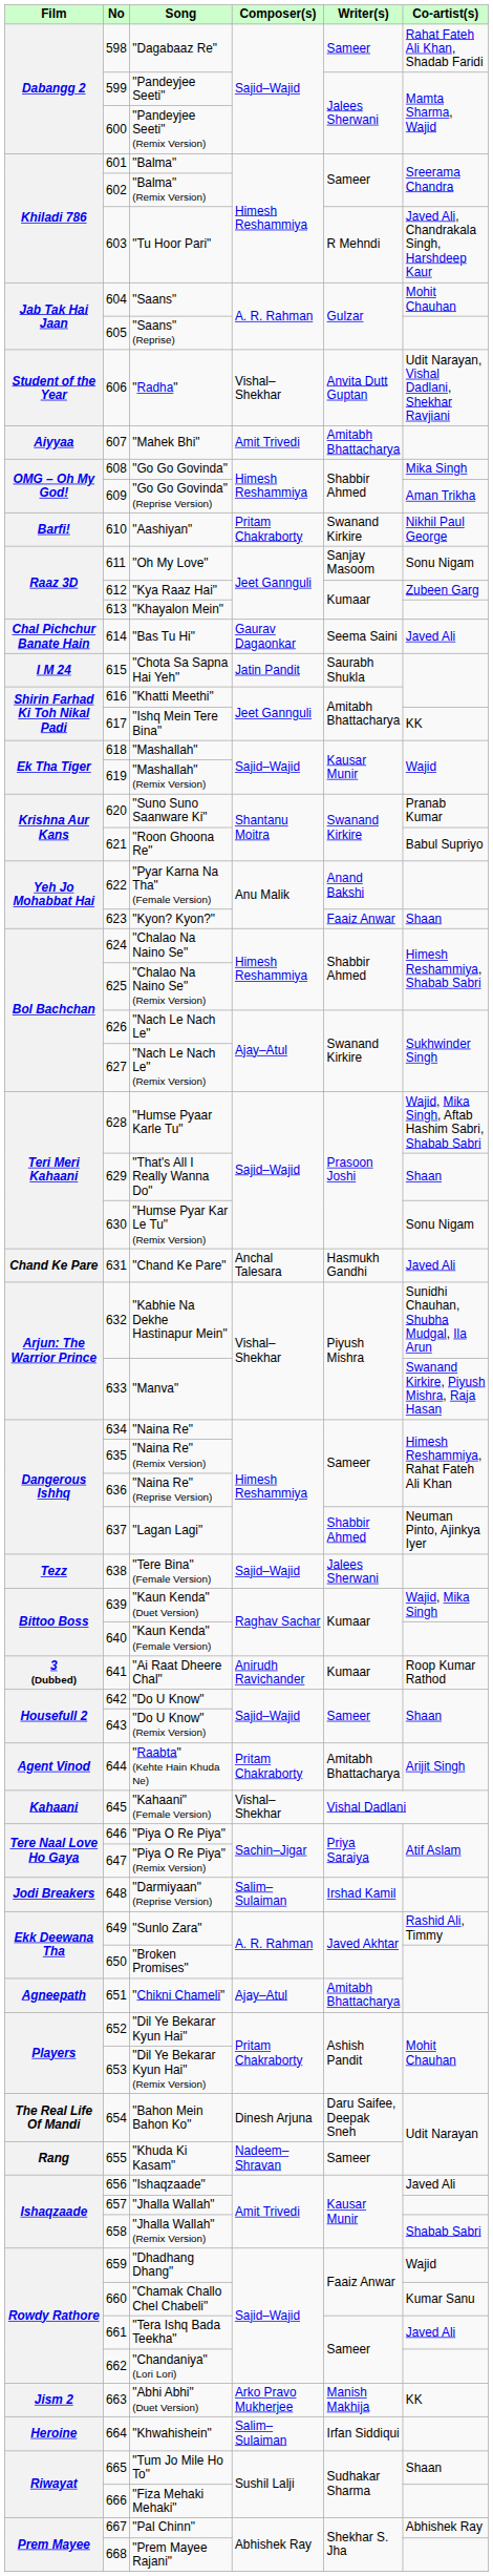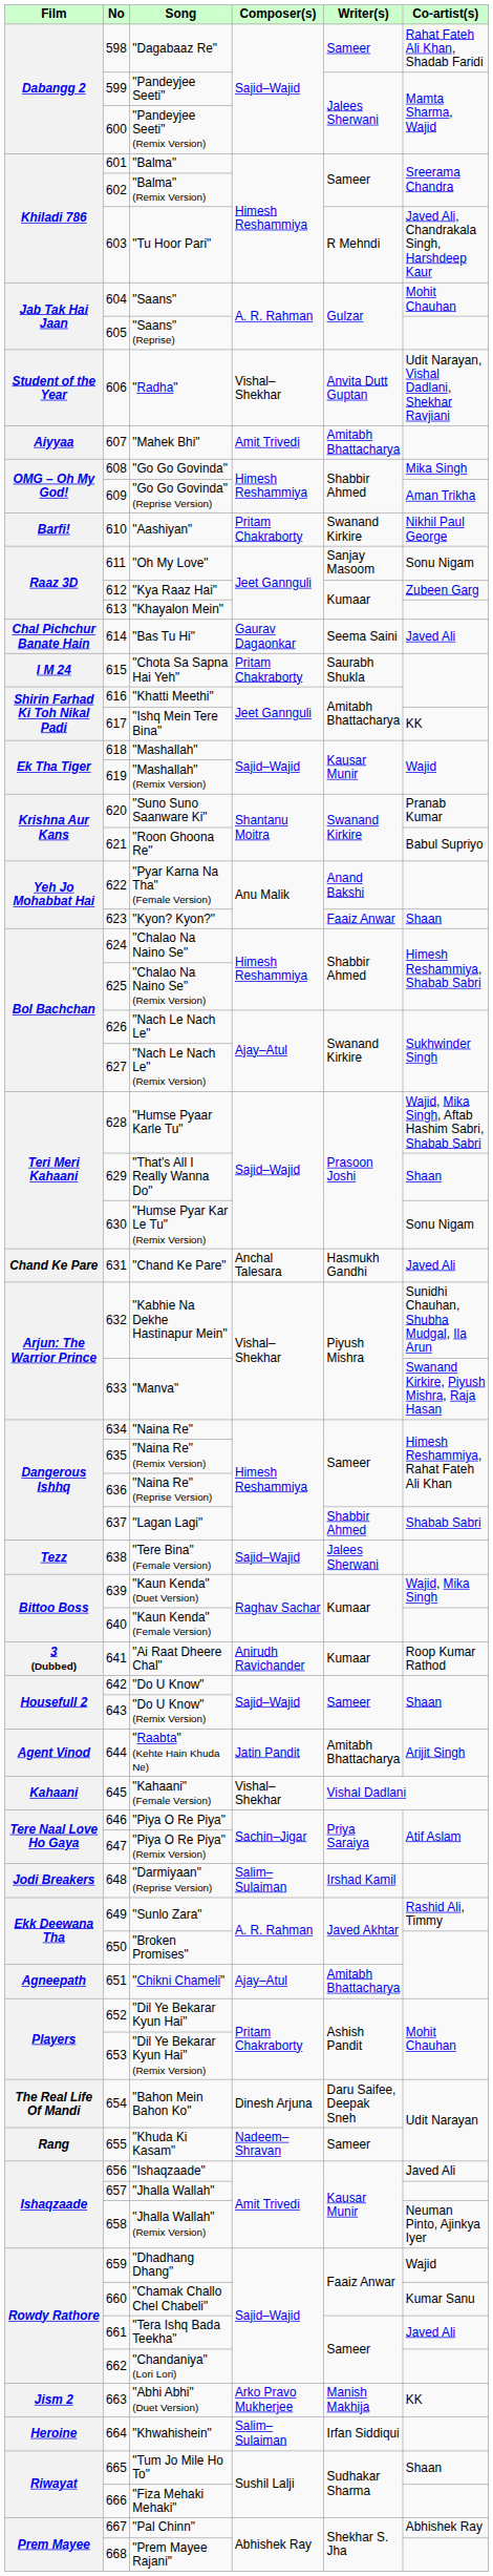"Chota Sa Sapna Hai Yeh" | Composer(s): Jatin Pandit -> Pritam Chakraborty
"Lagan Lagi" | Co-artist(s): Neuman Pinto, Ajinkya Iyer -> Shabab Sabri
"Raabta" (Kehte Hain Khuda Ne) | Composer(s): Pritam Chakraborty -> Jatin Pandit
"Jhalla Wallah" (Remix Version) | Co-artist(s): Shabab Sabri -> Neuman Pinto, Ajinkya Iyer
